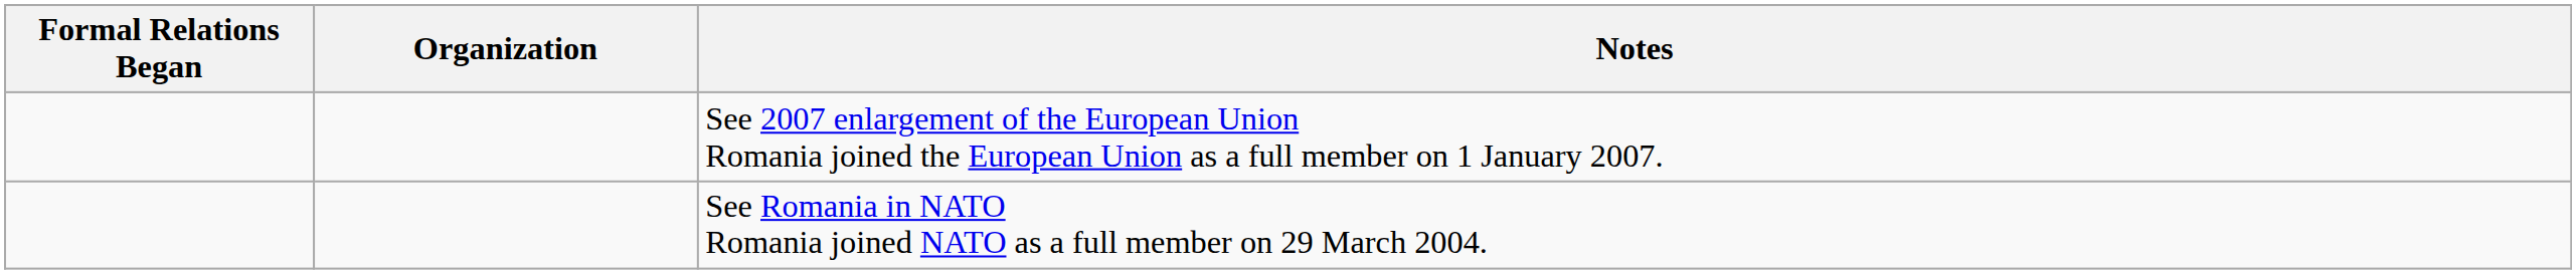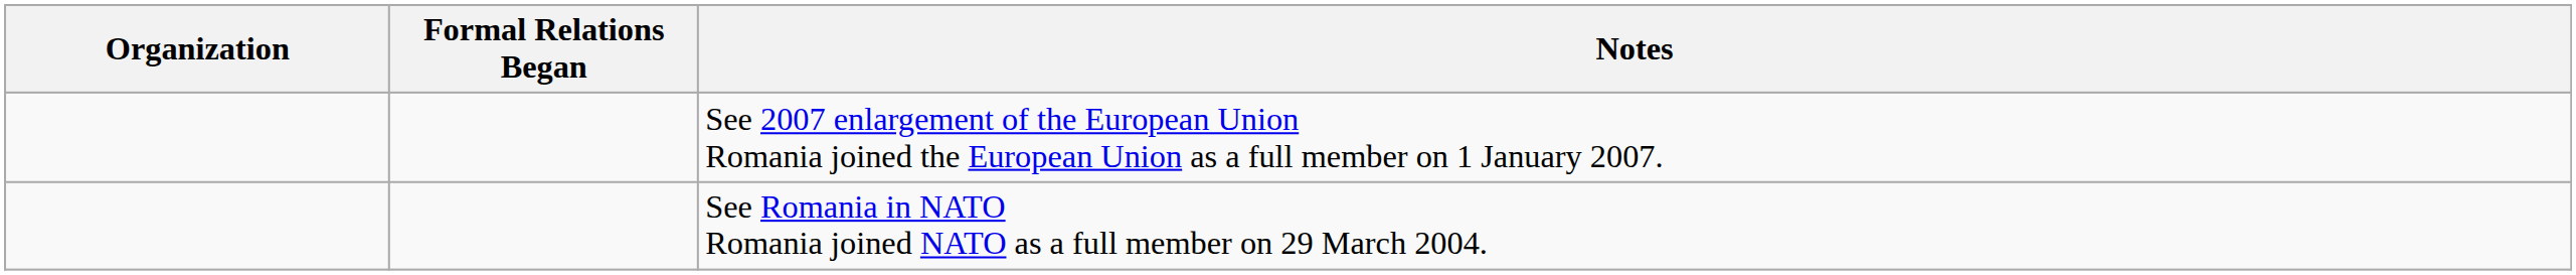columns swapped: Organization <-> Formal Relations Began
